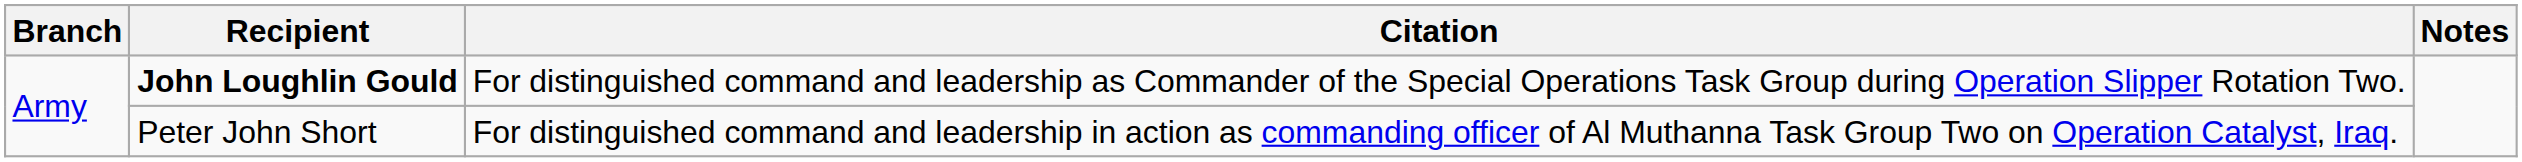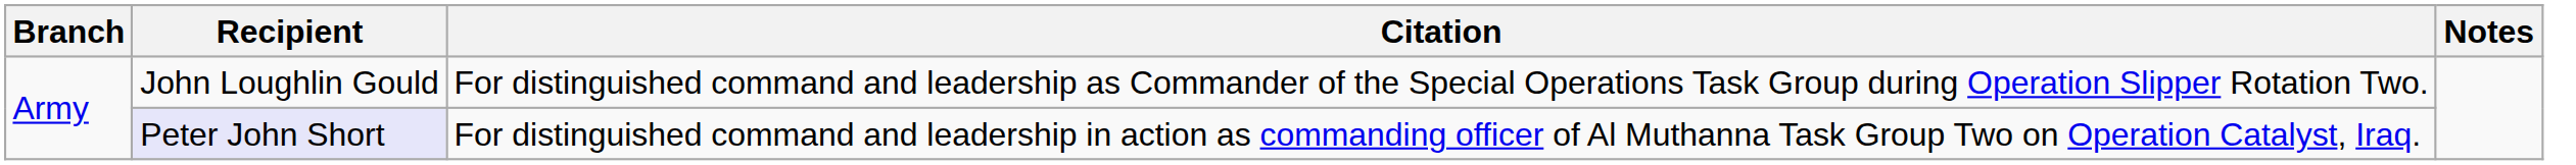John Loughlin Gould | Recipient: bold -> normal
Peter John Short | Recipient: no background -> lavender background
